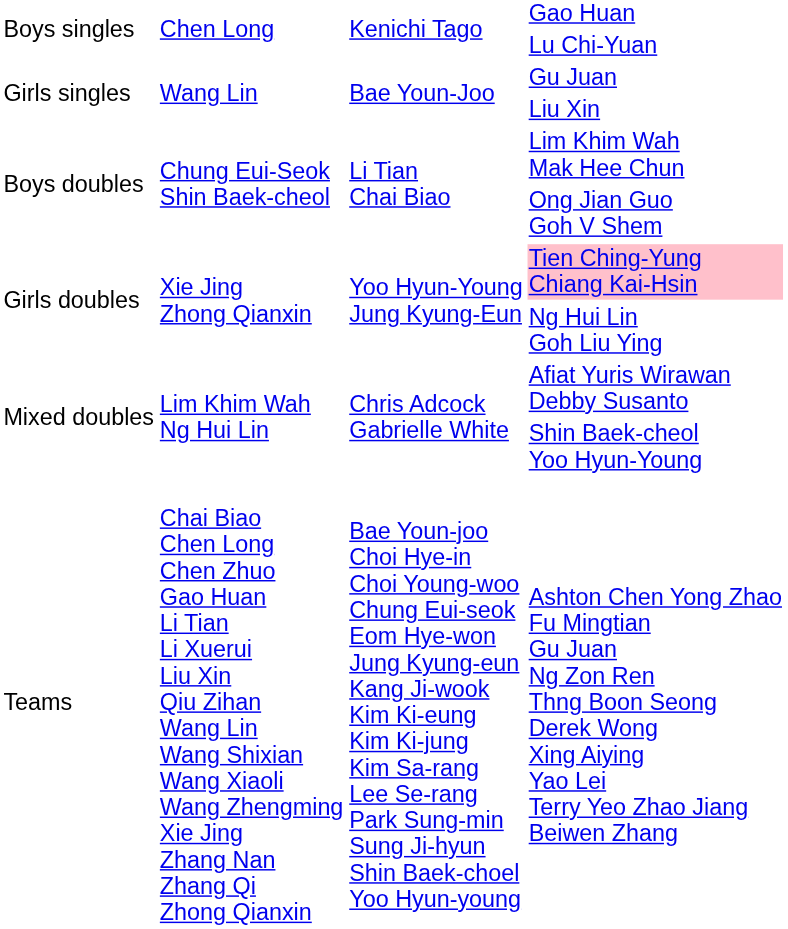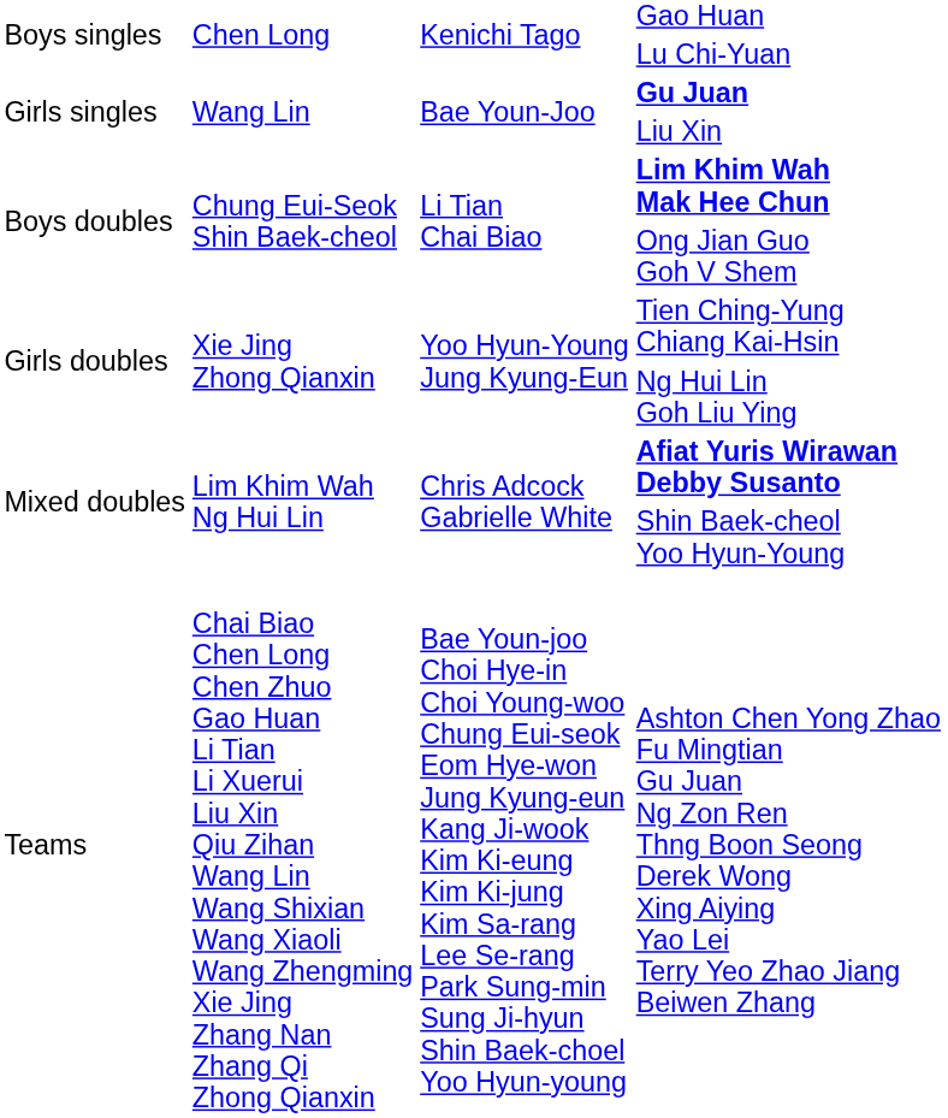Gu Juan | column 4: normal -> bold
Lim Khim Wah Mak Hee Chun | column 4: normal -> bold
Tien Ching-Yung Chiang Kai-Hsin | column 4: pink background -> no background
Afiat Yuris Wirawan Debby Susanto | column 4: normal -> bold
